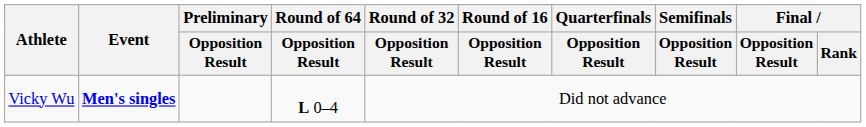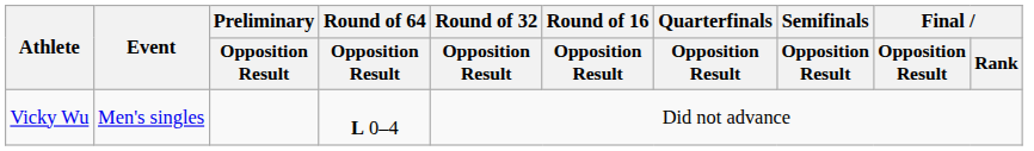Vicky Wu | Event: bold -> normal
